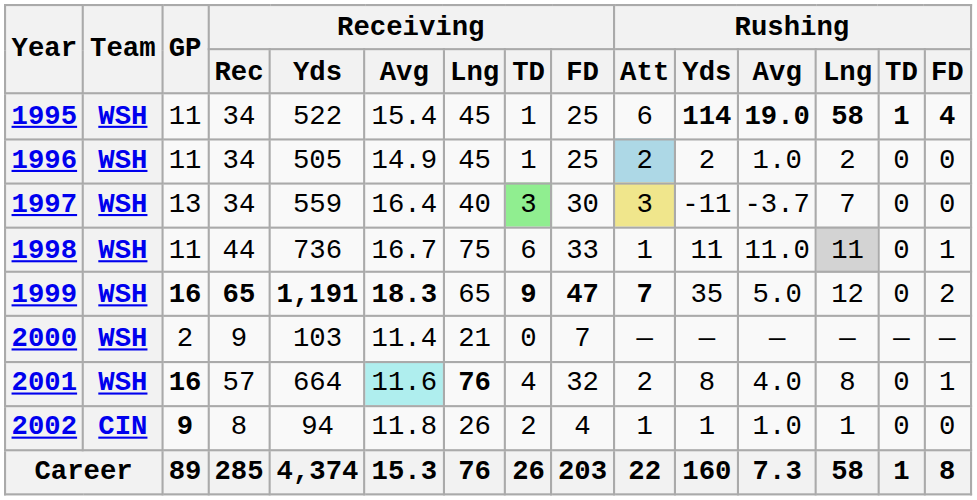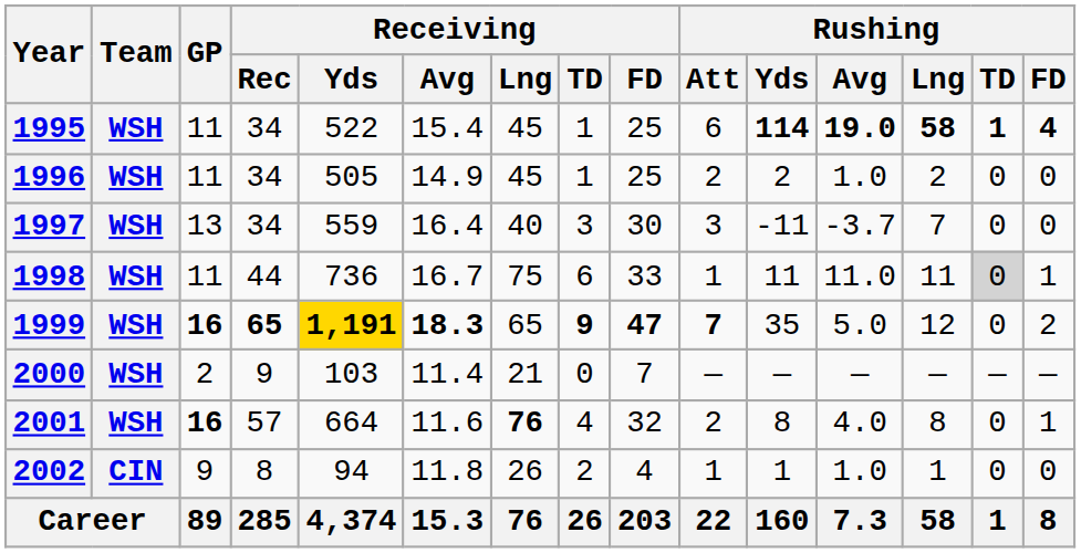1996 | Rushing / Att: lightblue background -> no background
1997 | Receiving / TD: lightgreen background -> no background
1997 | Rushing / Att: khaki background -> no background
1998 | Rushing / Lng: lightgrey background -> no background
1998 | Rushing / TD: no background -> lightgrey background
1999 | Receiving / Yds: no background -> gold background
2001 | Receiving / Avg: paleturquoise background -> no background
2002 | GP: bold -> normal
